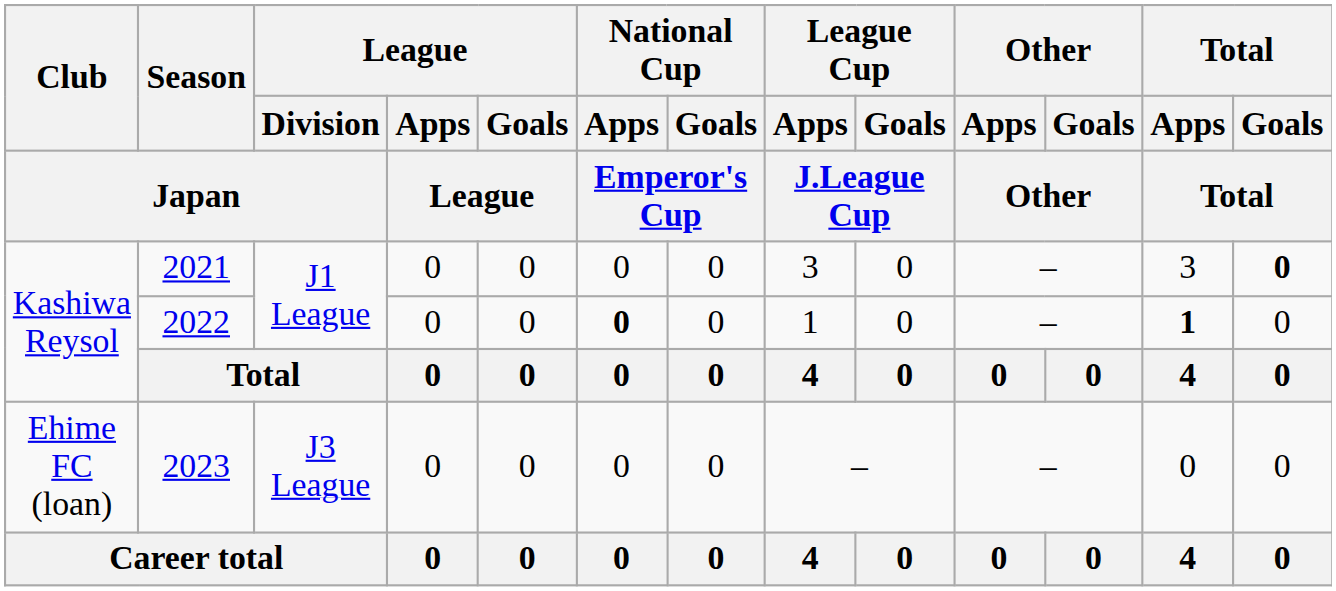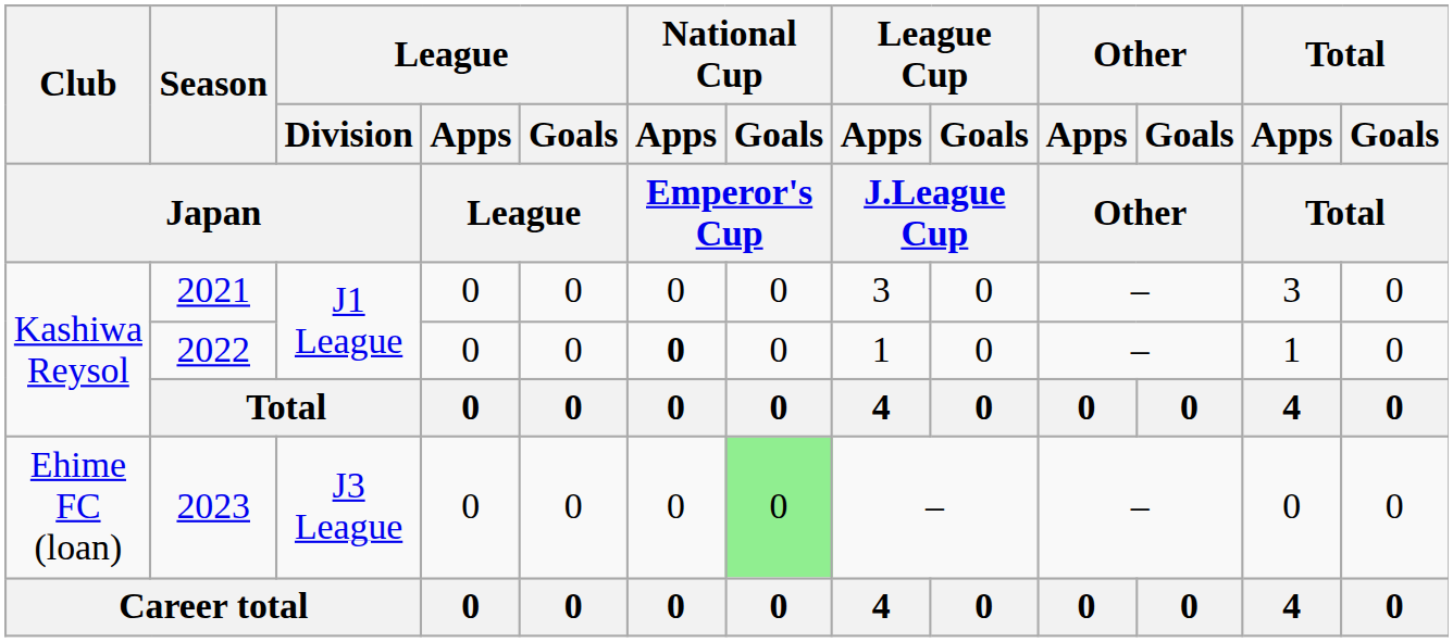2021 | Total / Goals / Total: bold -> normal
2022 | Total / Apps / Total: bold -> normal
2023 | National Cup / Goals / Emperor's Cup: no background -> lightgreen background
